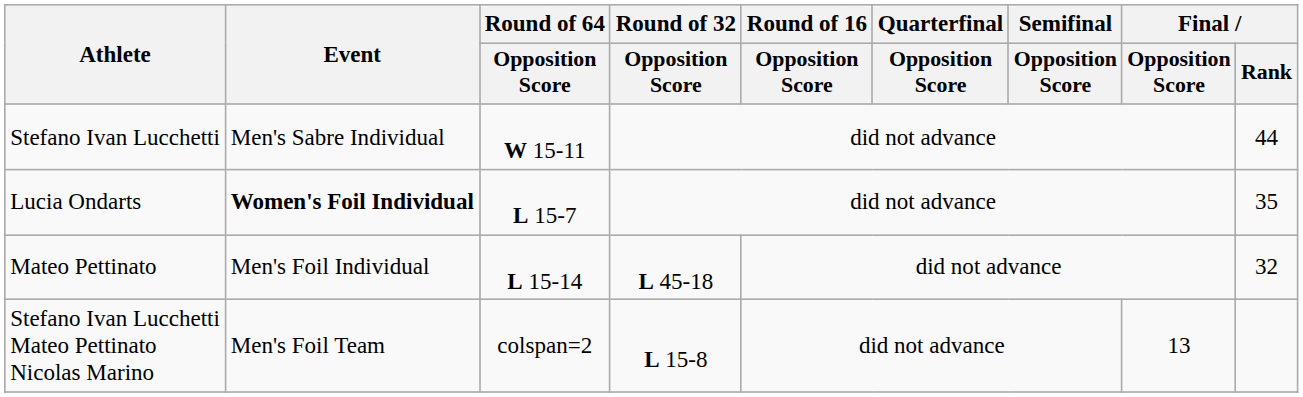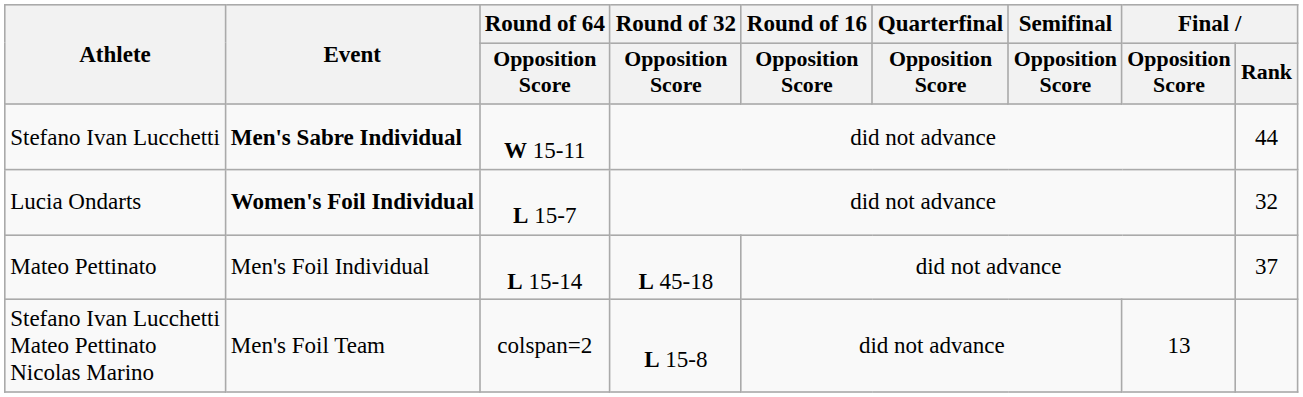Stefano Ivan Lucchetti | Event: normal -> bold
Lucia Ondarts | Final / Rank: 35 -> 32
Mateo Pettinato | Final / Rank: 32 -> 37
